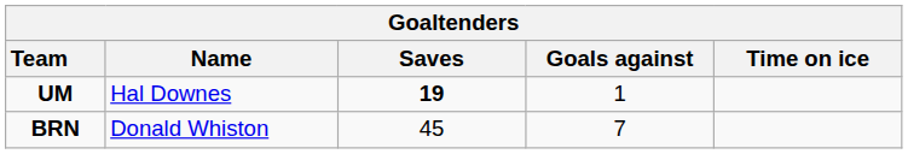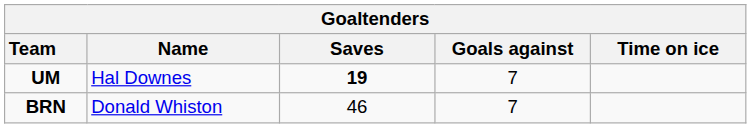UM | Goals against: 1 -> 7
BRN | Saves: 45 -> 46
